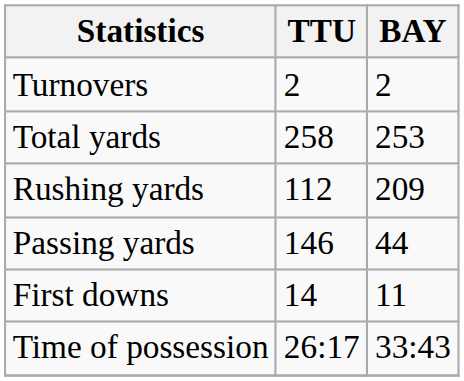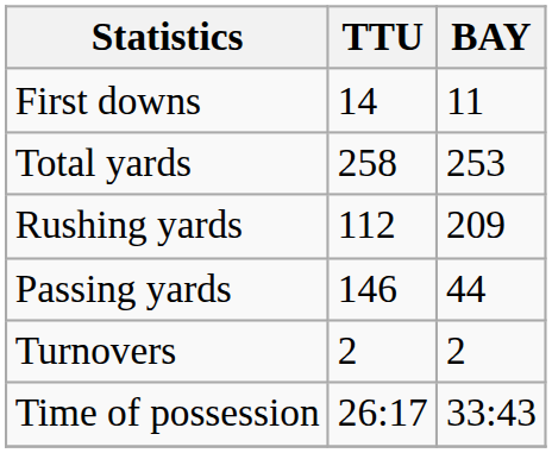rows swapped: First downs <-> Turnovers
